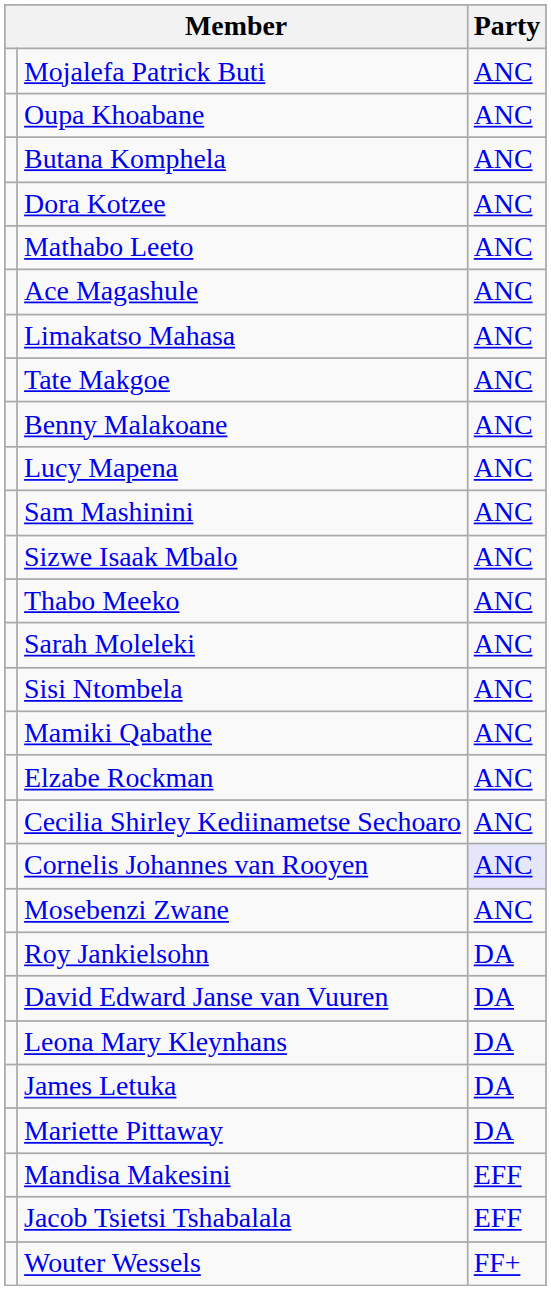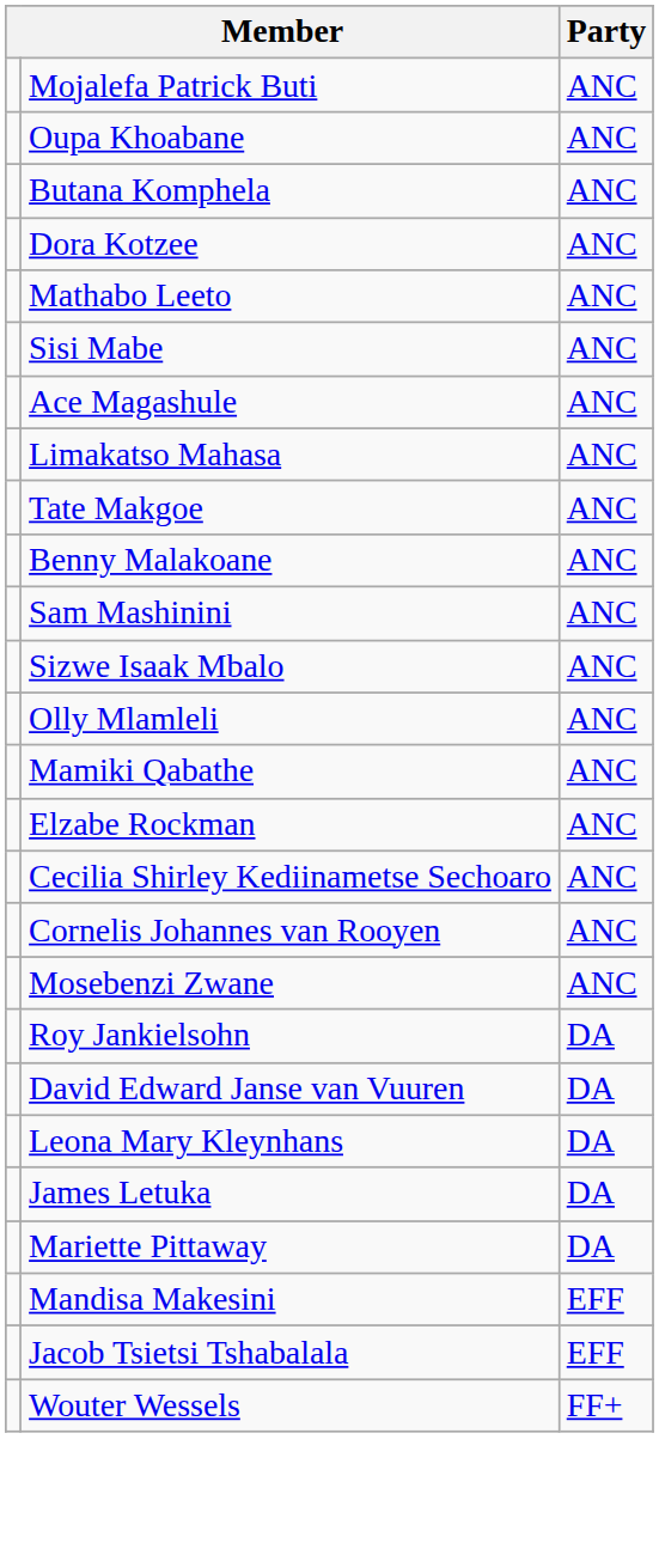+ row: Sisi Mabe | ANC
- row: Lucy Mapena | ANC
- row: Thabo Meeko | ANC
+ row: Olly Mlamleli | ANC
- row: Sarah Moleleki | ANC
- row: Sisi Ntombela | ANC
Cornelis Johannes van Rooyen | Party: lavender background -> no background
